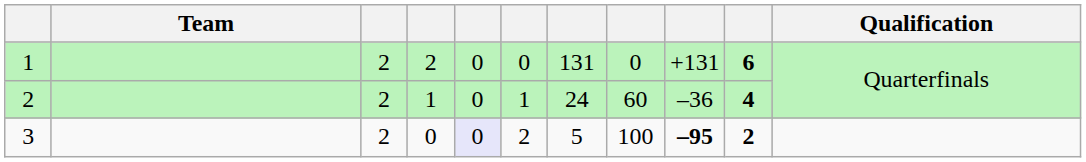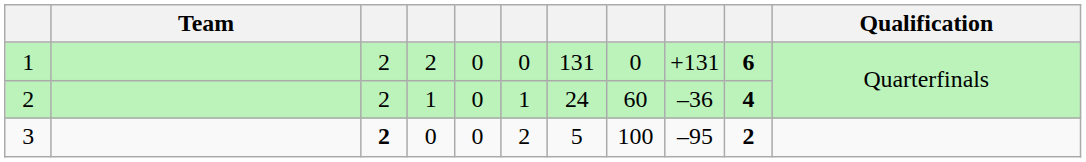3 | column 3: normal -> bold
3 | column 5: lavender background -> no background
3 | column 9: bold -> normal
